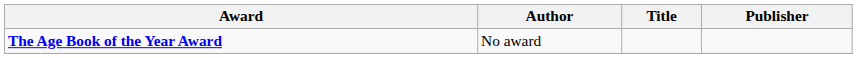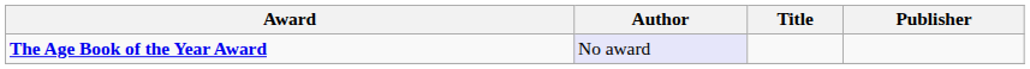The Age Book of the Year Award | Author: no background -> lavender background
